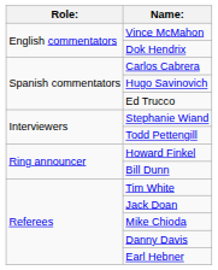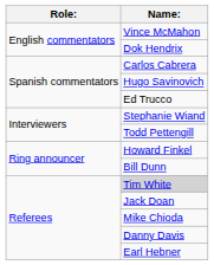Tim White | Name:: no background -> lightgrey background
